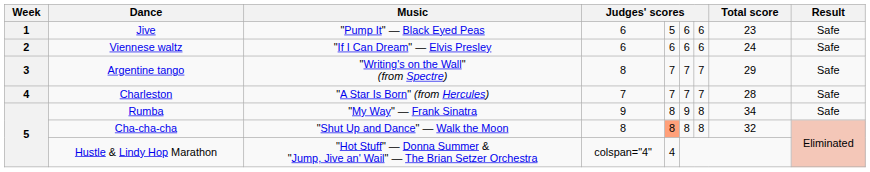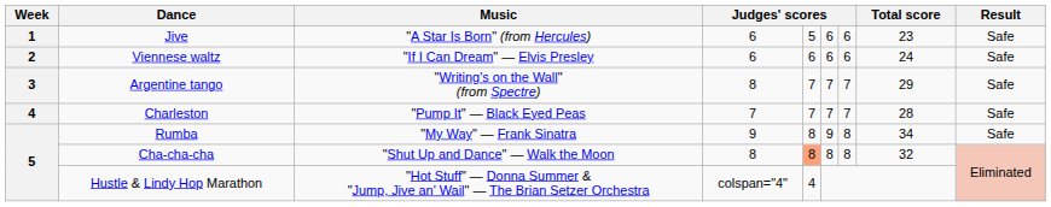Jive | Music: "Pump It" — Black Eyed Peas -> "A Star Is Born" (from Hercules)
Charleston | Music: "A Star Is Born" (from Hercules) -> "Pump It" — Black Eyed Peas
